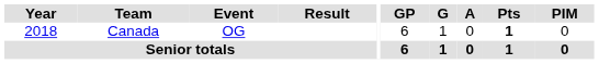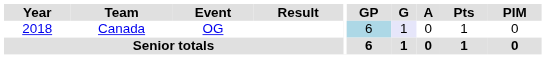Canada | GP: no background -> lightblue background
Canada | G: no background -> lavender background
Canada | Pts: bold -> normal
